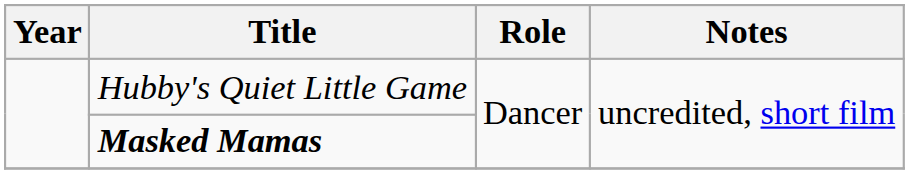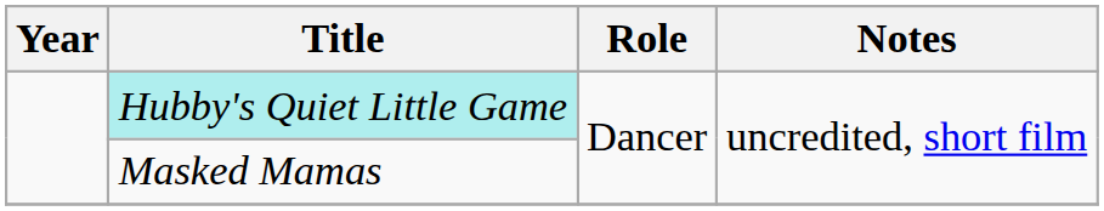Hubby's Quiet Little Game | Title: no background -> paleturquoise background
Masked Mamas | Title: bold -> normal
